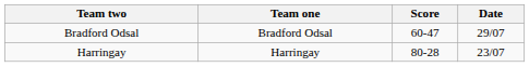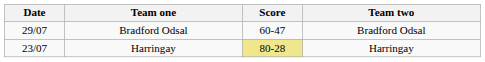columns swapped: Date <-> Team two
row 3 | Score: no background -> khaki background
